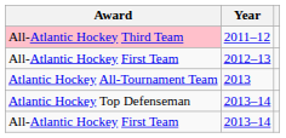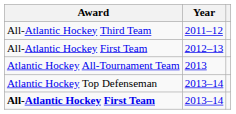All-Atlantic Hockey Third Team | Award: pink background -> no background
All-Atlantic Hockey First Team / 2013–14 | Award: normal -> bold
